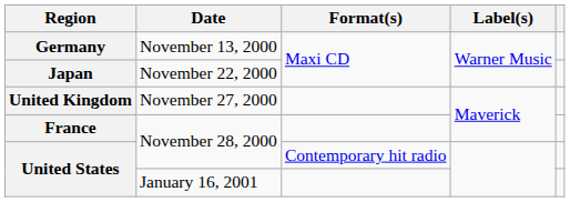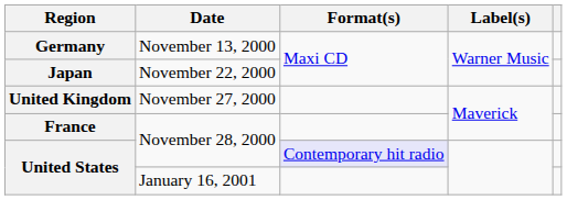United States / November 28, 2000 | Format(s): no background -> lavender background
